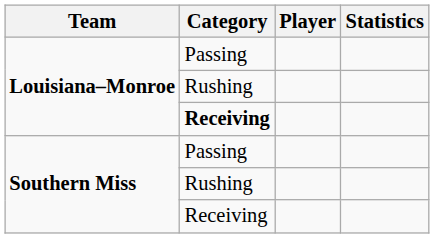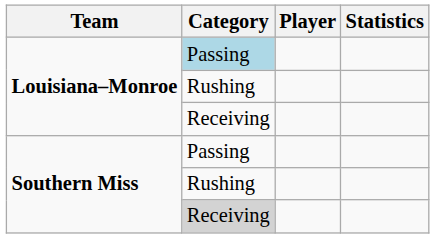Louisiana–Monroe / Passing | Category: no background -> lightblue background
Louisiana–Monroe / Receiving | Category: bold -> normal
Southern Miss / Receiving | Category: no background -> lightgrey background
